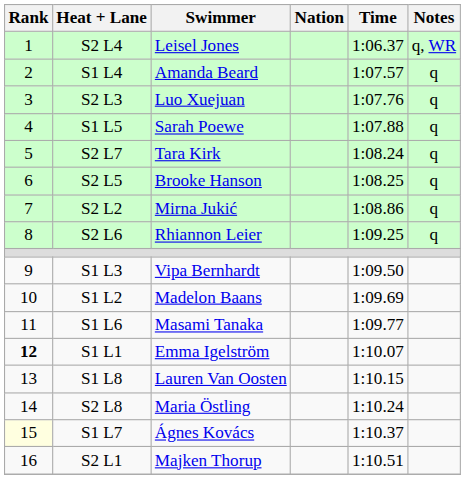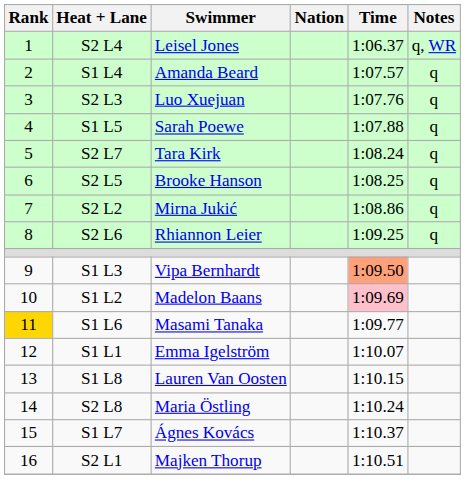S1 L3 | Time: no background -> lightsalmon background
S1 L2 | Time: no background -> pink background
S1 L6 | Rank: no background -> gold background
S1 L1 | Rank: bold -> normal
S1 L7 | Rank: lightyellow background -> no background
